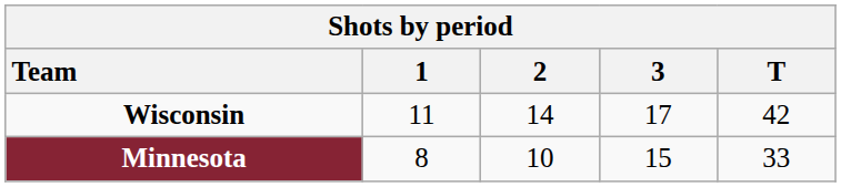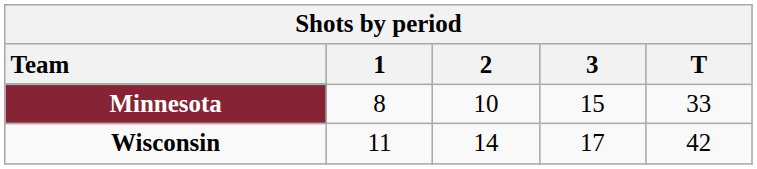rows swapped: Wisconsin <-> Minnesota
